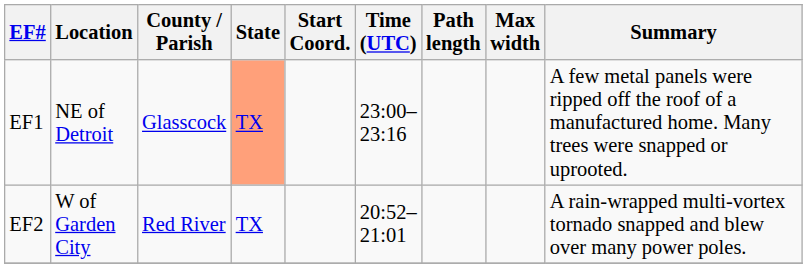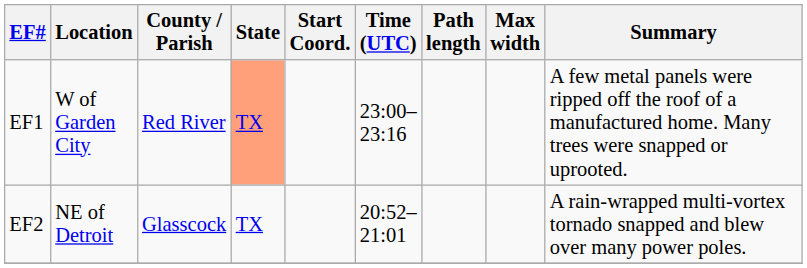EF1 | Location: NE of Detroit -> W of Garden City
EF1 | County / Parish: Glasscock -> Red River
EF2 | Location: W of Garden City -> NE of Detroit
EF2 | County / Parish: Red River -> Glasscock
